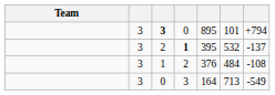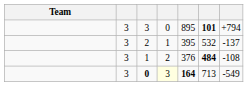row 2 | column 3: bold -> normal
row 2 | column 6: normal -> bold
row 3 | column 4: bold -> normal
row 4 | column 6: normal -> bold
row 5 | column 3: normal -> bold
row 5 | column 4: no background -> lightyellow background
row 5 | column 5: normal -> bold
